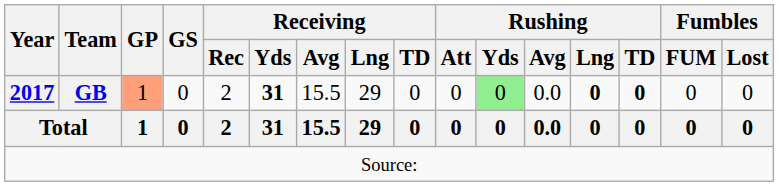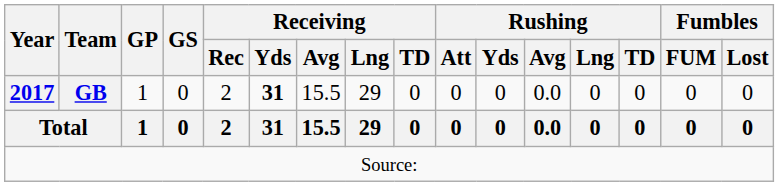2017 | GP: lightsalmon background -> no background
2017 | Rushing / Yds: lightgreen background -> no background
2017 | Rushing / Lng: bold -> normal
2017 | Rushing / TD: bold -> normal
